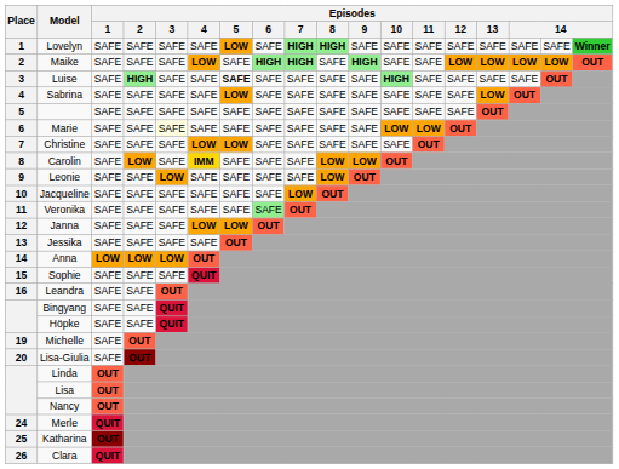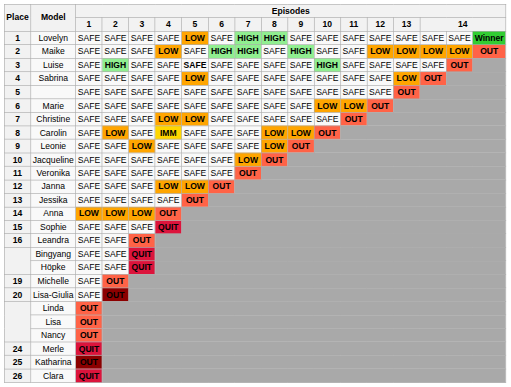Marie | Episodes / 3: lightyellow background -> no background
Veronika | Episodes / 6: lightgreen background -> no background
